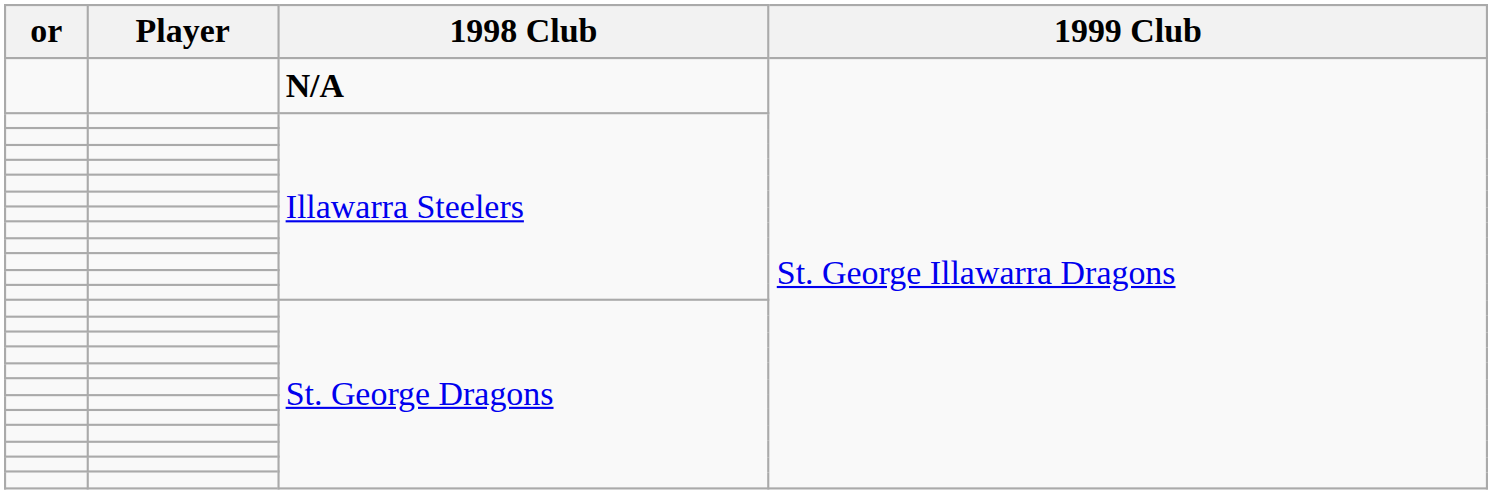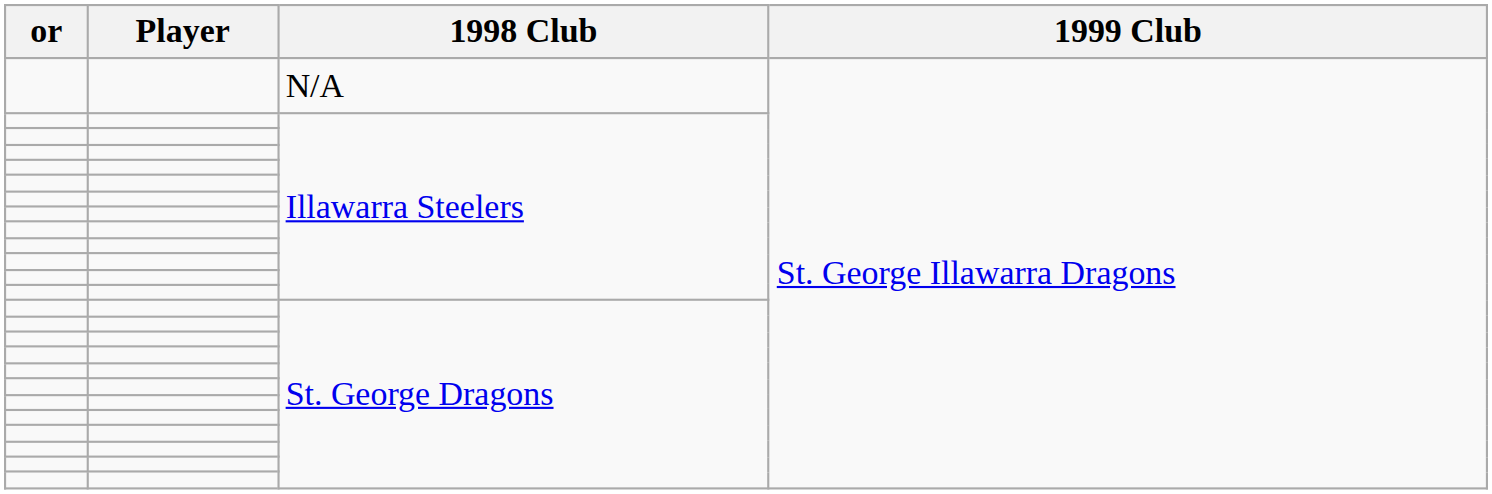N/A | 1998 Club: bold -> normal
